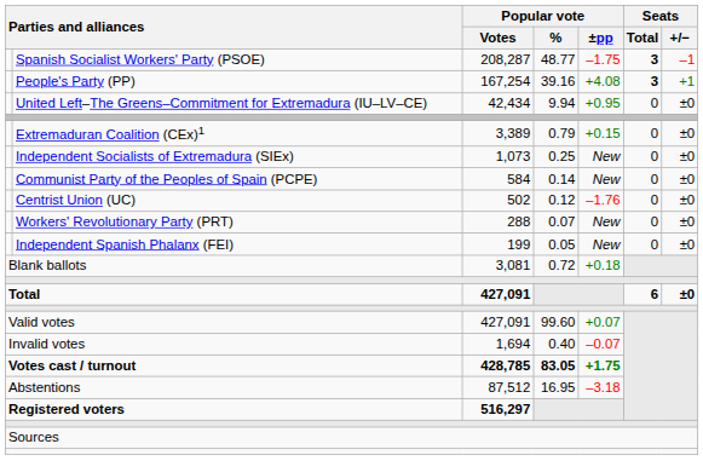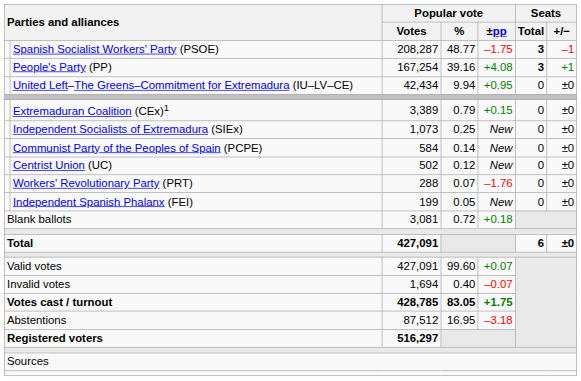Centrist Union (UC) | Popular vote / ±pp: –1.76 -> New
Workers' Revolutionary Party (PRT) | Popular vote / ±pp: New -> –1.76
